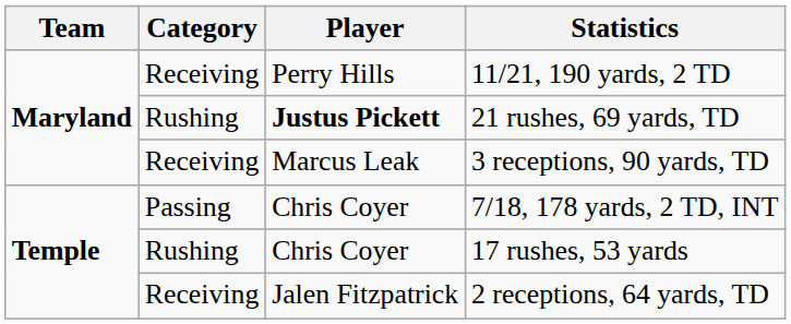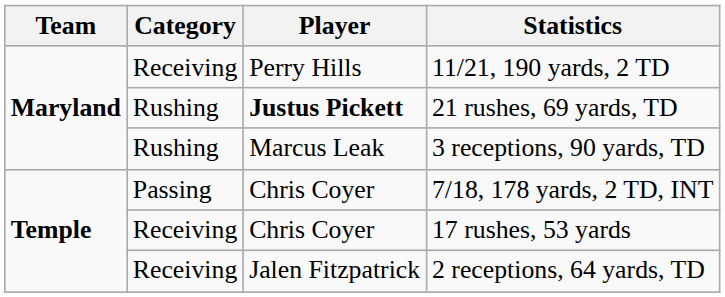3 receptions, 90 yards, TD | Category: Receiving -> Rushing
17 rushes, 53 yards | Category: Rushing -> Receiving
